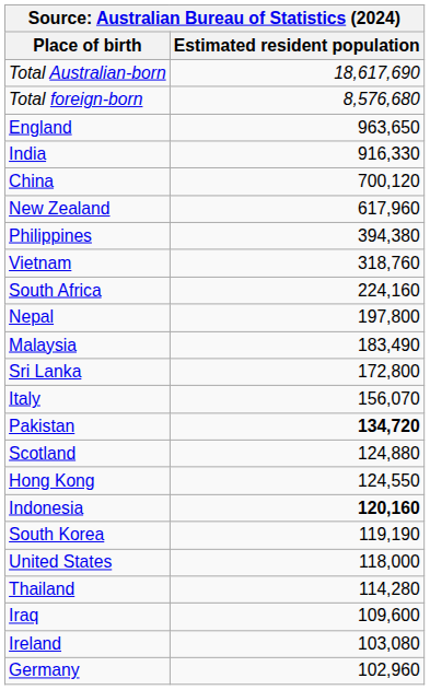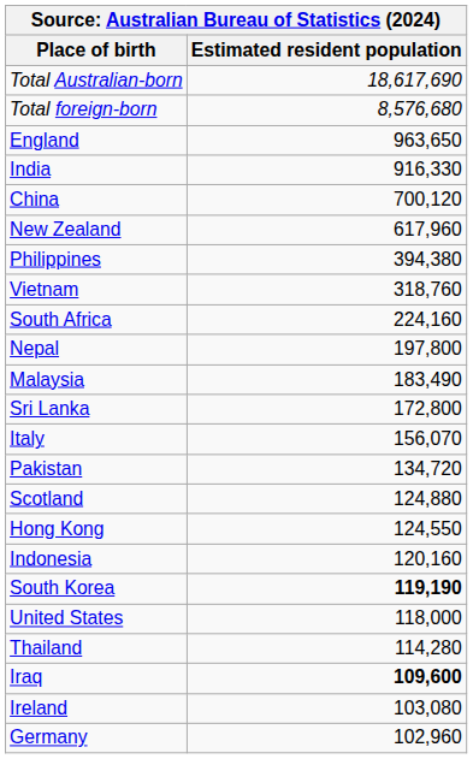Pakistan | Estimated resident population: bold -> normal
Indonesia | Estimated resident population: bold -> normal
South Korea | Estimated resident population: normal -> bold
Iraq | Estimated resident population: normal -> bold
